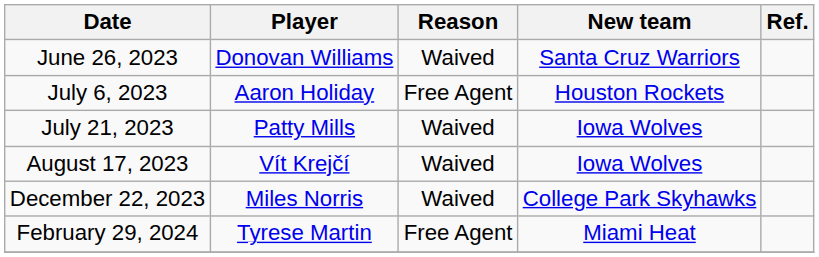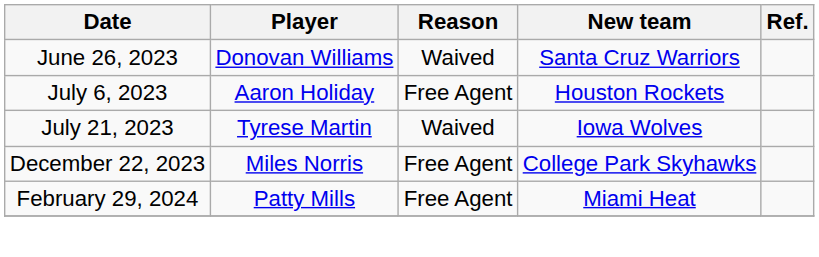July 21, 2023 | Player: Patty Mills -> Tyrese Martin
- row: August 17, 2023 | Vít Krejčí | Waived | Iowa Wolves
December 22, 2023 | Reason: Waived -> Free Agent
February 29, 2024 | Player: Tyrese Martin -> Patty Mills
